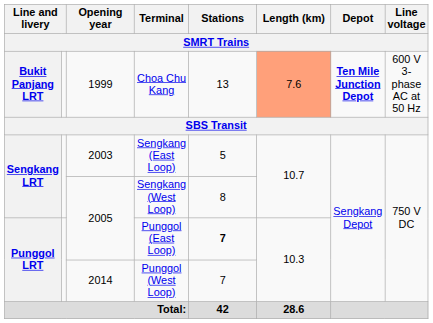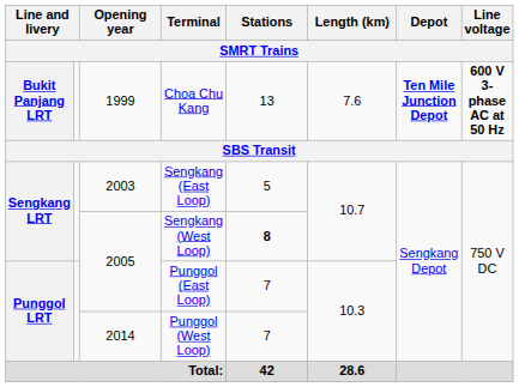Choa Chu Kang | Length (km): lightsalmon background -> no background
Choa Chu Kang | Line voltage: normal -> bold
Sengkang (West Loop) | Stations: normal -> bold
Punggol (East Loop) | Stations: bold -> normal
